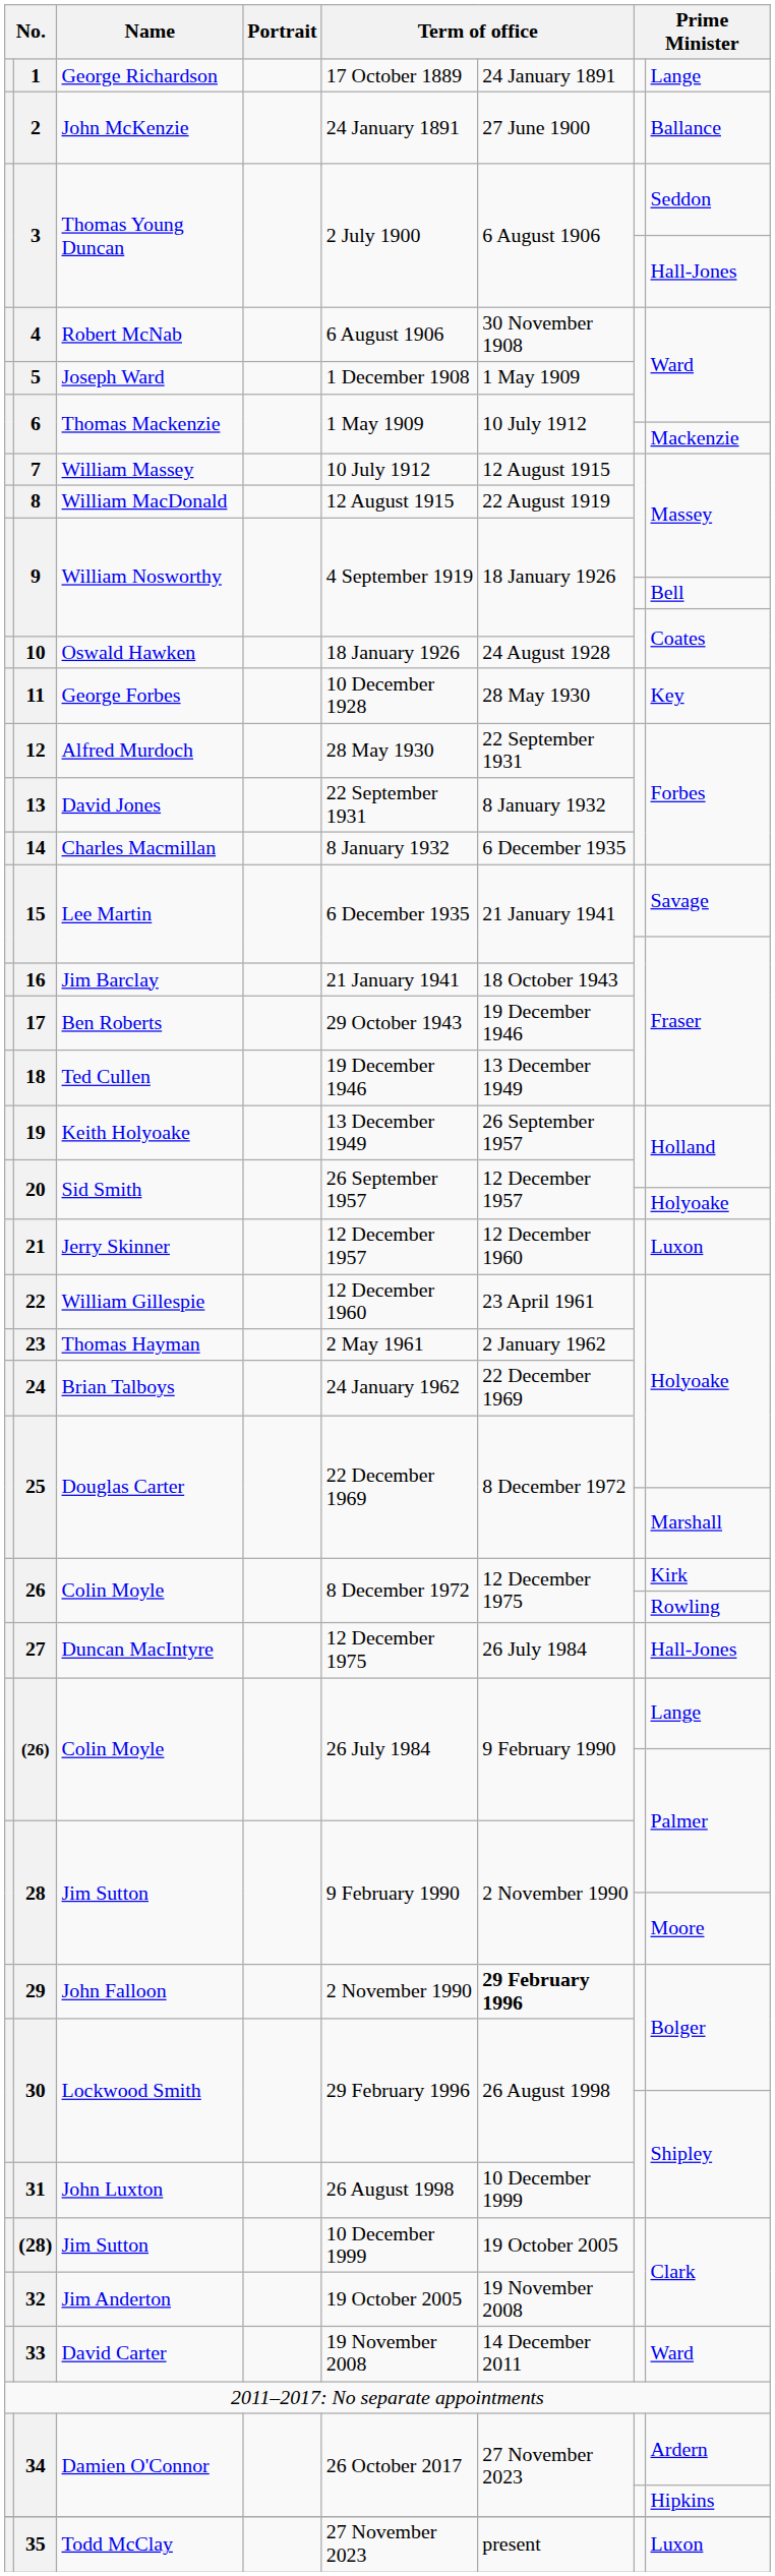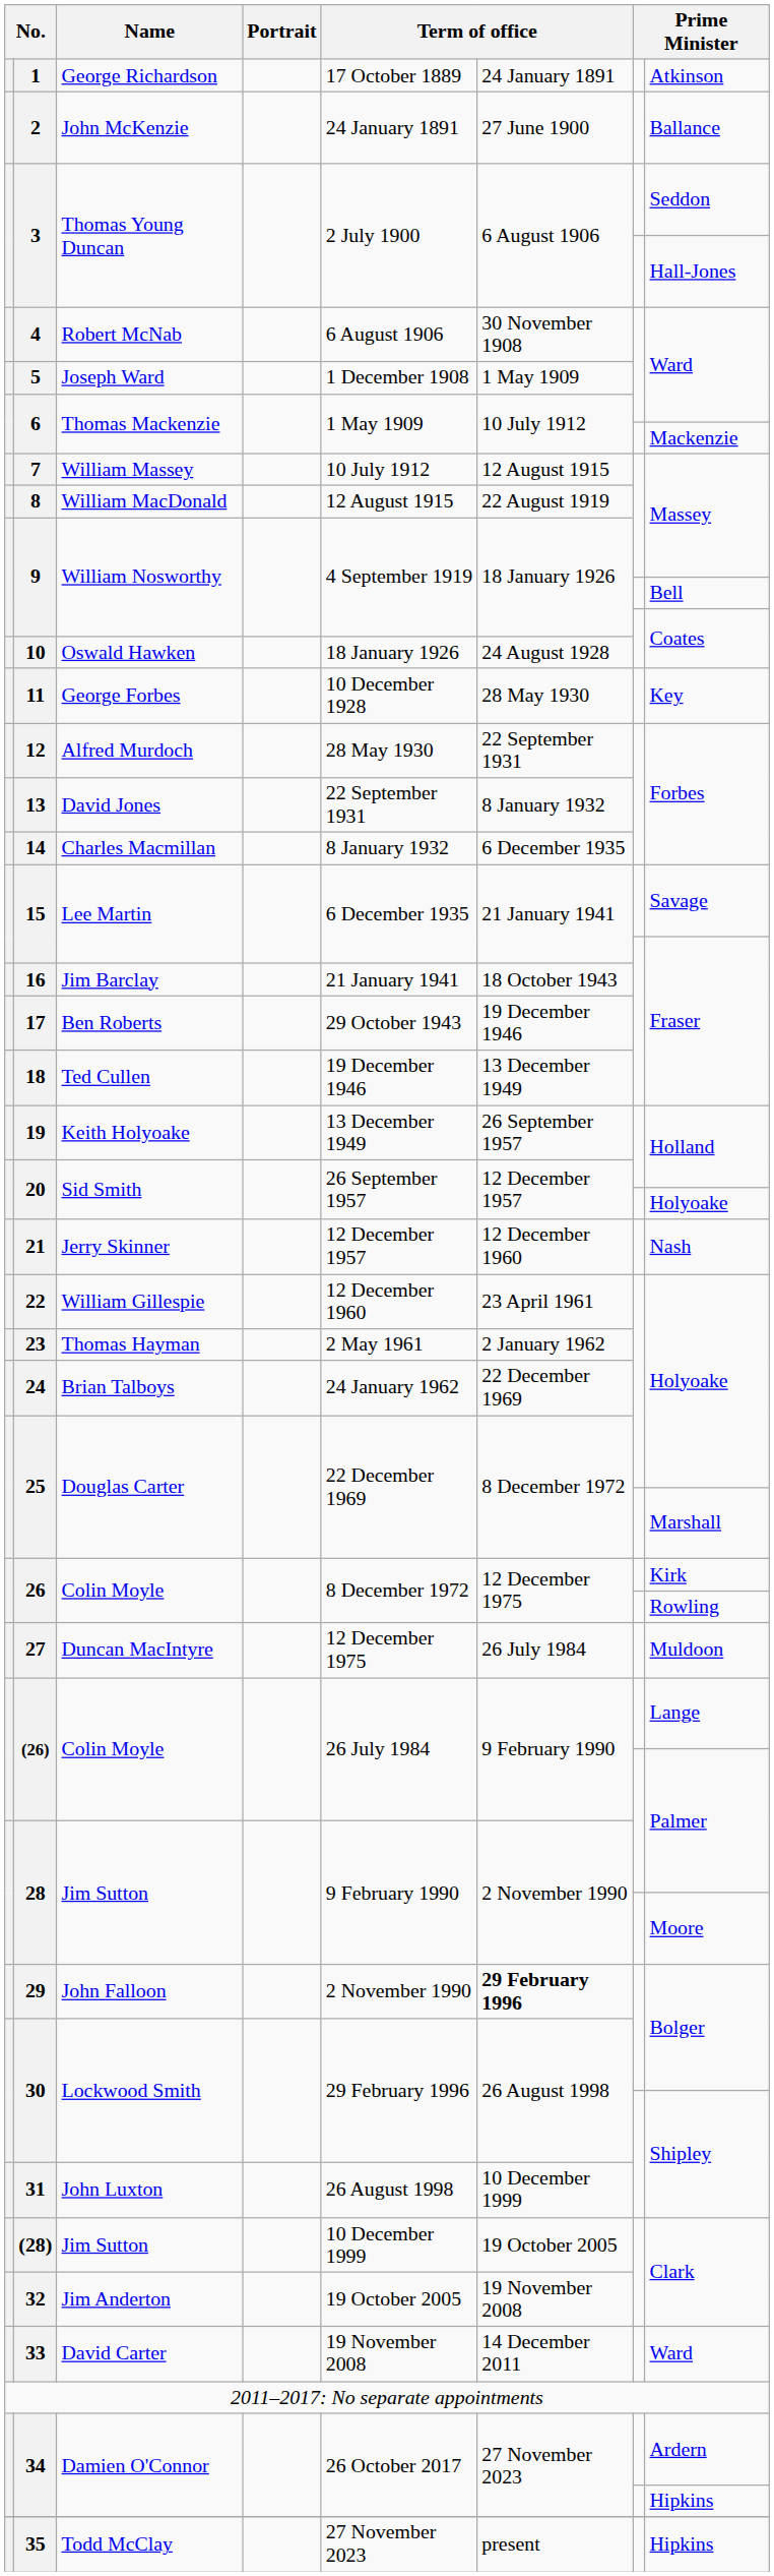1 | column 8: Lange -> Atkinson
21 | column 8: Luxon -> Nash
27 | column 8: Hall-Jones -> Muldoon
35 | column 8: Luxon -> Hipkins
